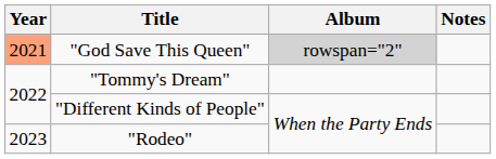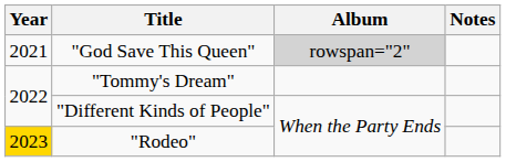"God Save This Queen" | Year: lightsalmon background -> no background
"Rodeo" | Year: no background -> gold background
